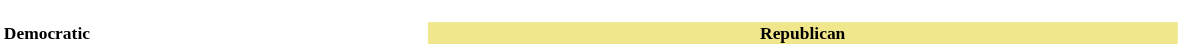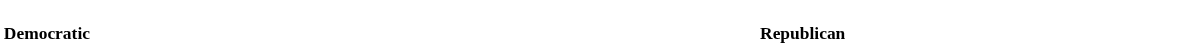Democratic | 175: khaki background -> no background
